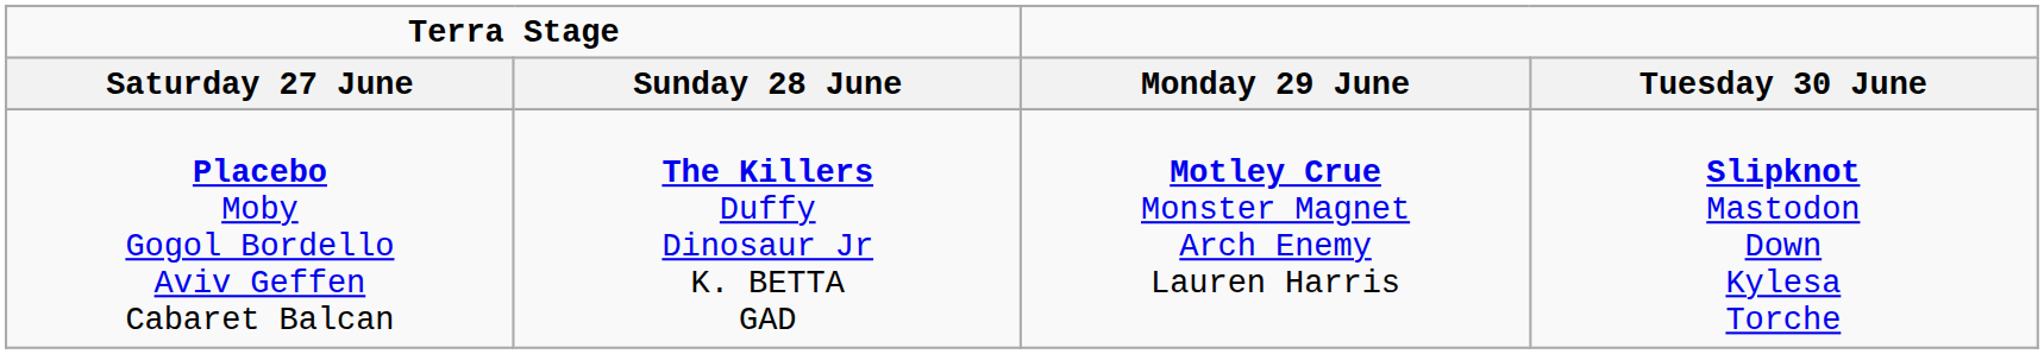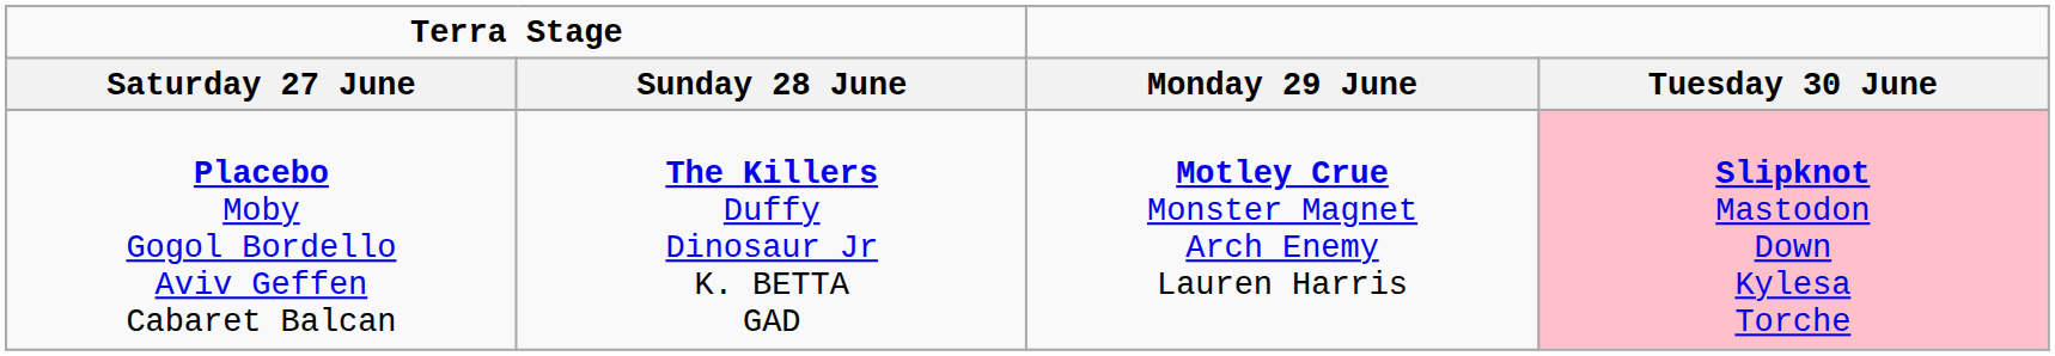Placebo Moby Gogol Bordello Aviv Geffen Cabaret Balcan | Tuesday 30 June: no background -> pink background
